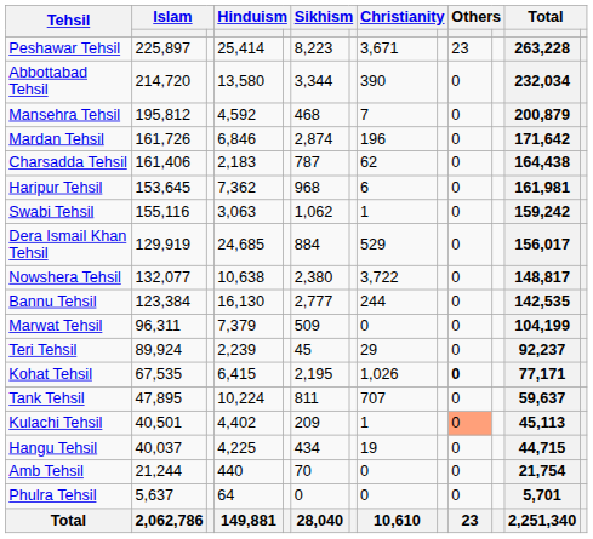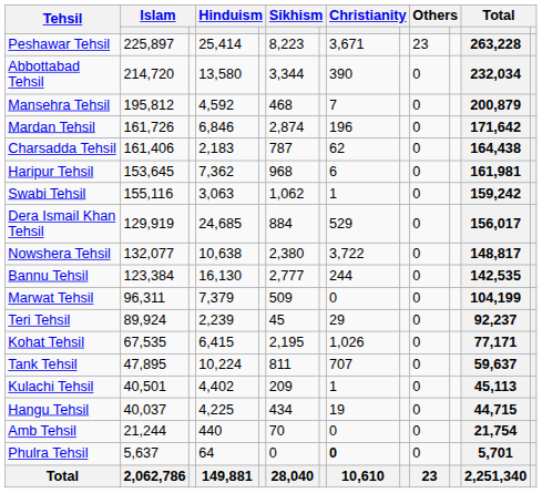Kohat Tehsil | column 10: bold -> normal
Kulachi Tehsil | column 10: lightsalmon background -> no background
Phulra Tehsil | column 8: normal -> bold
